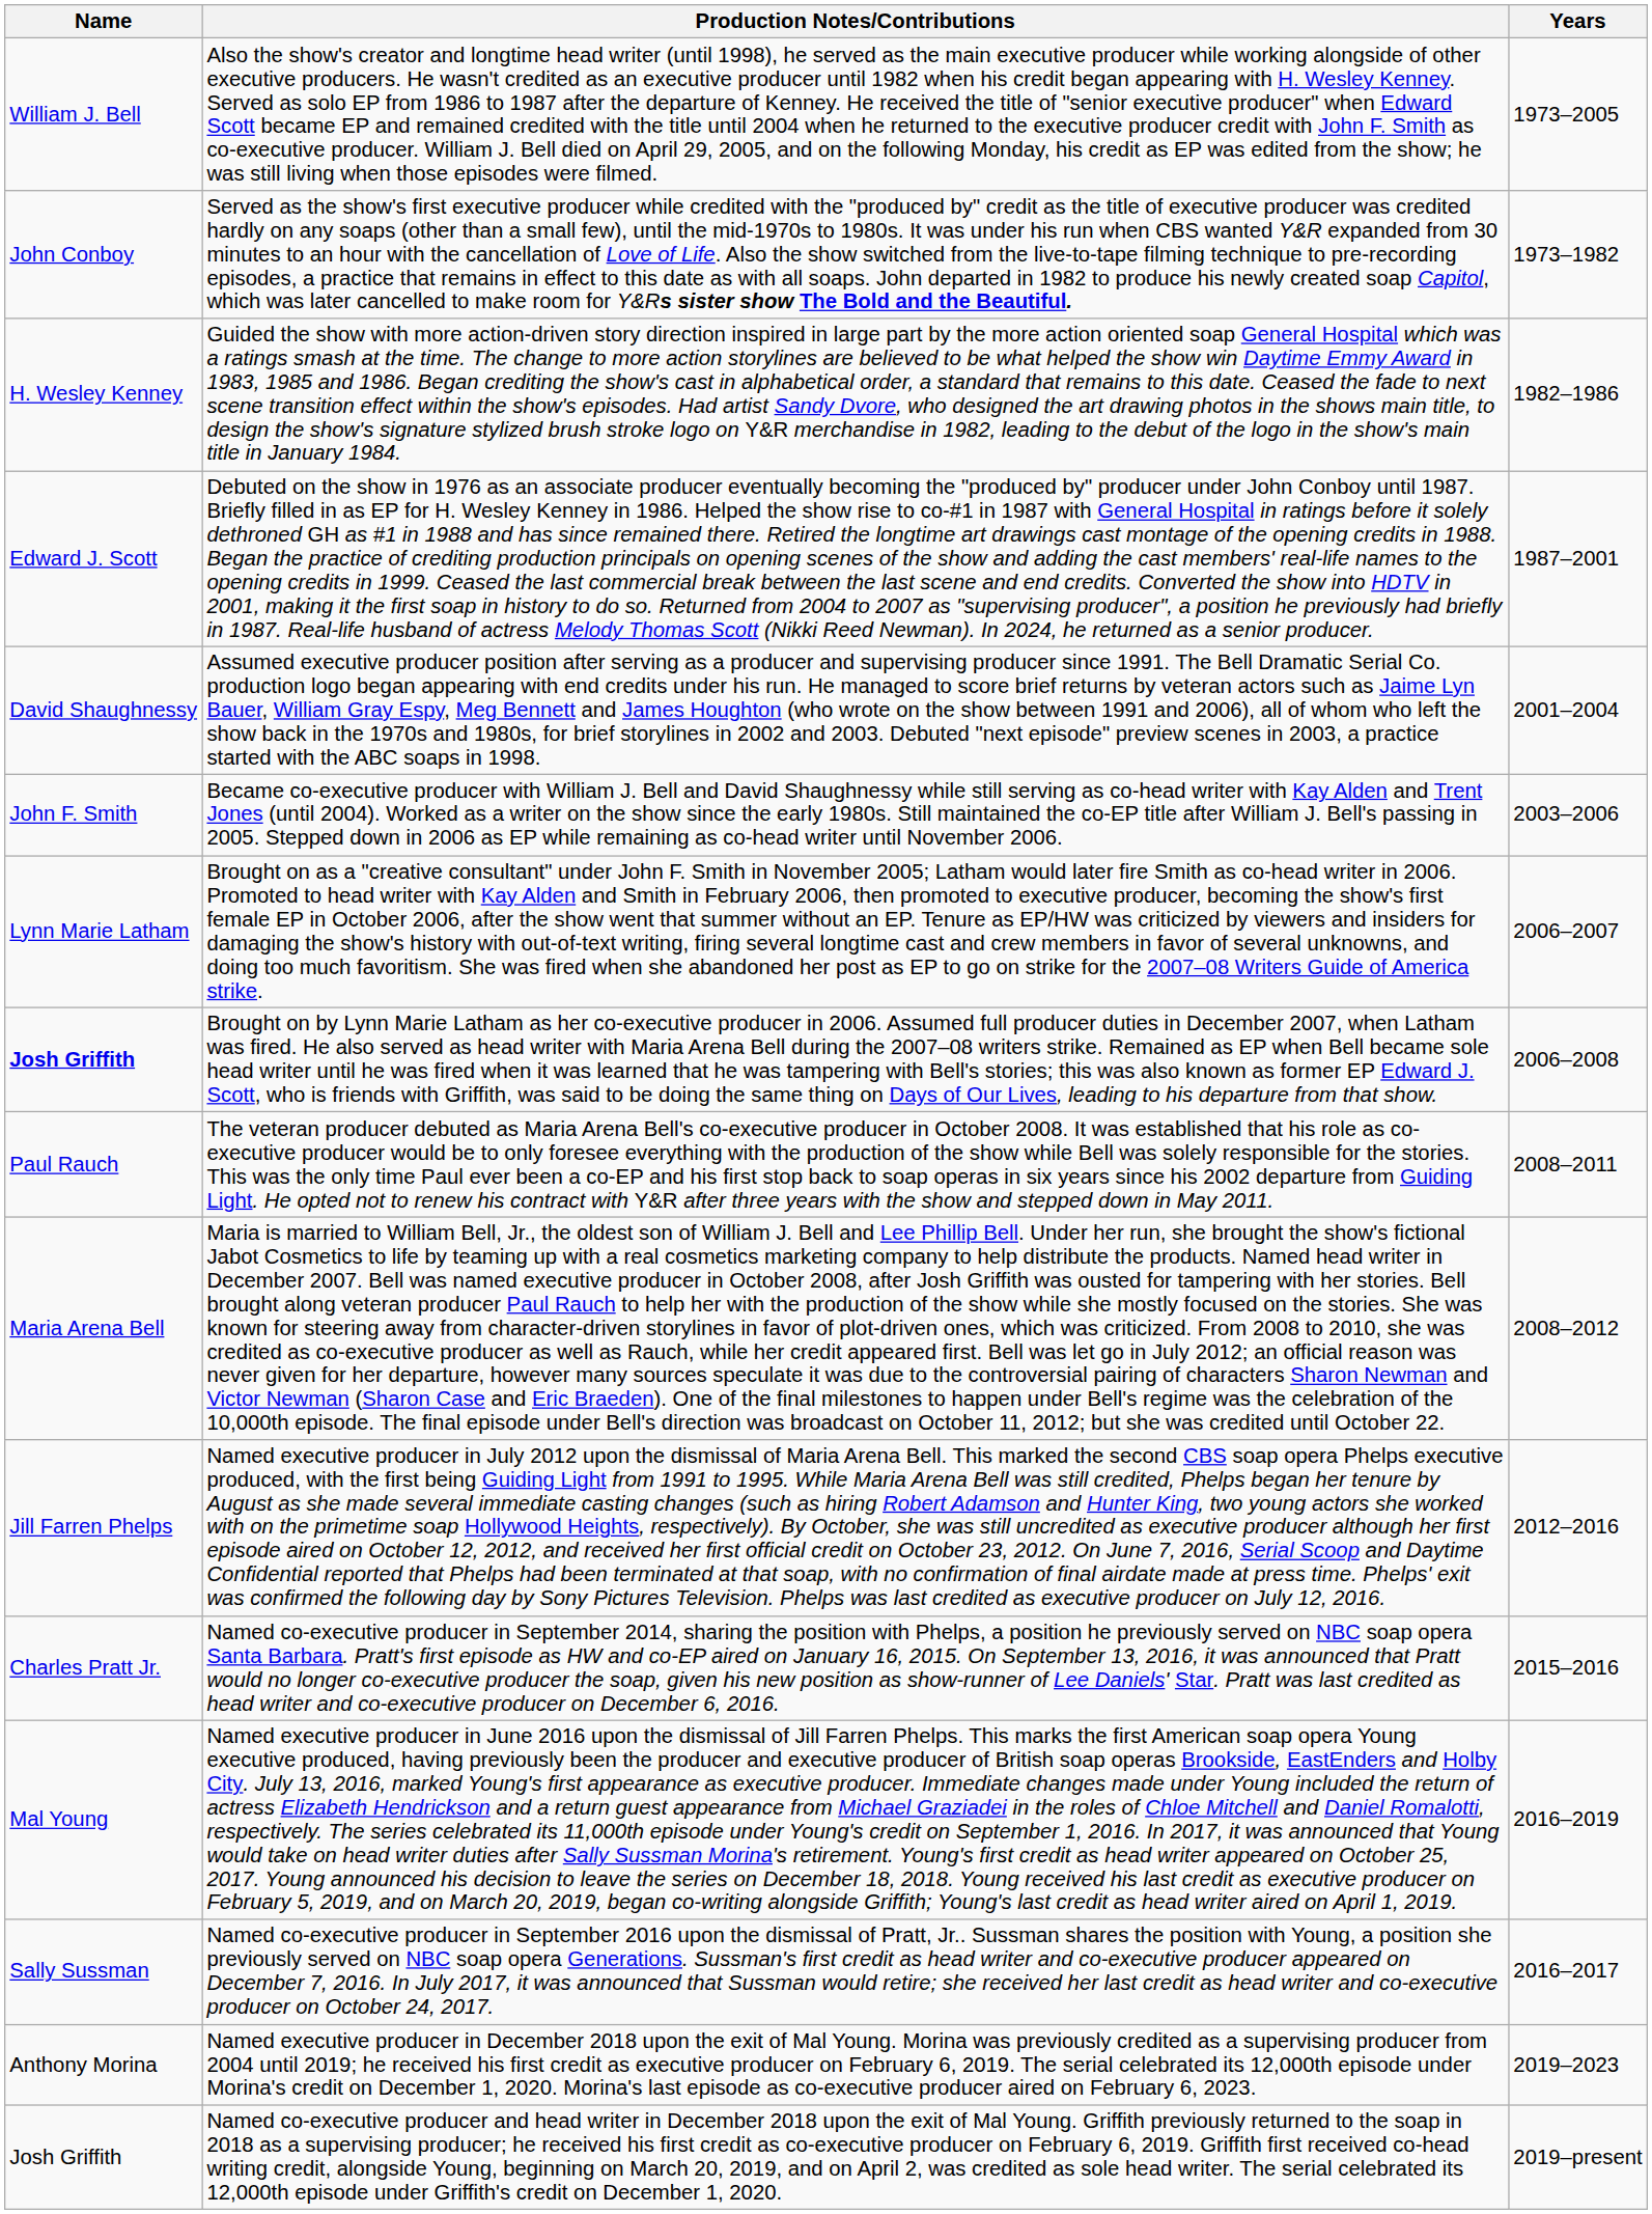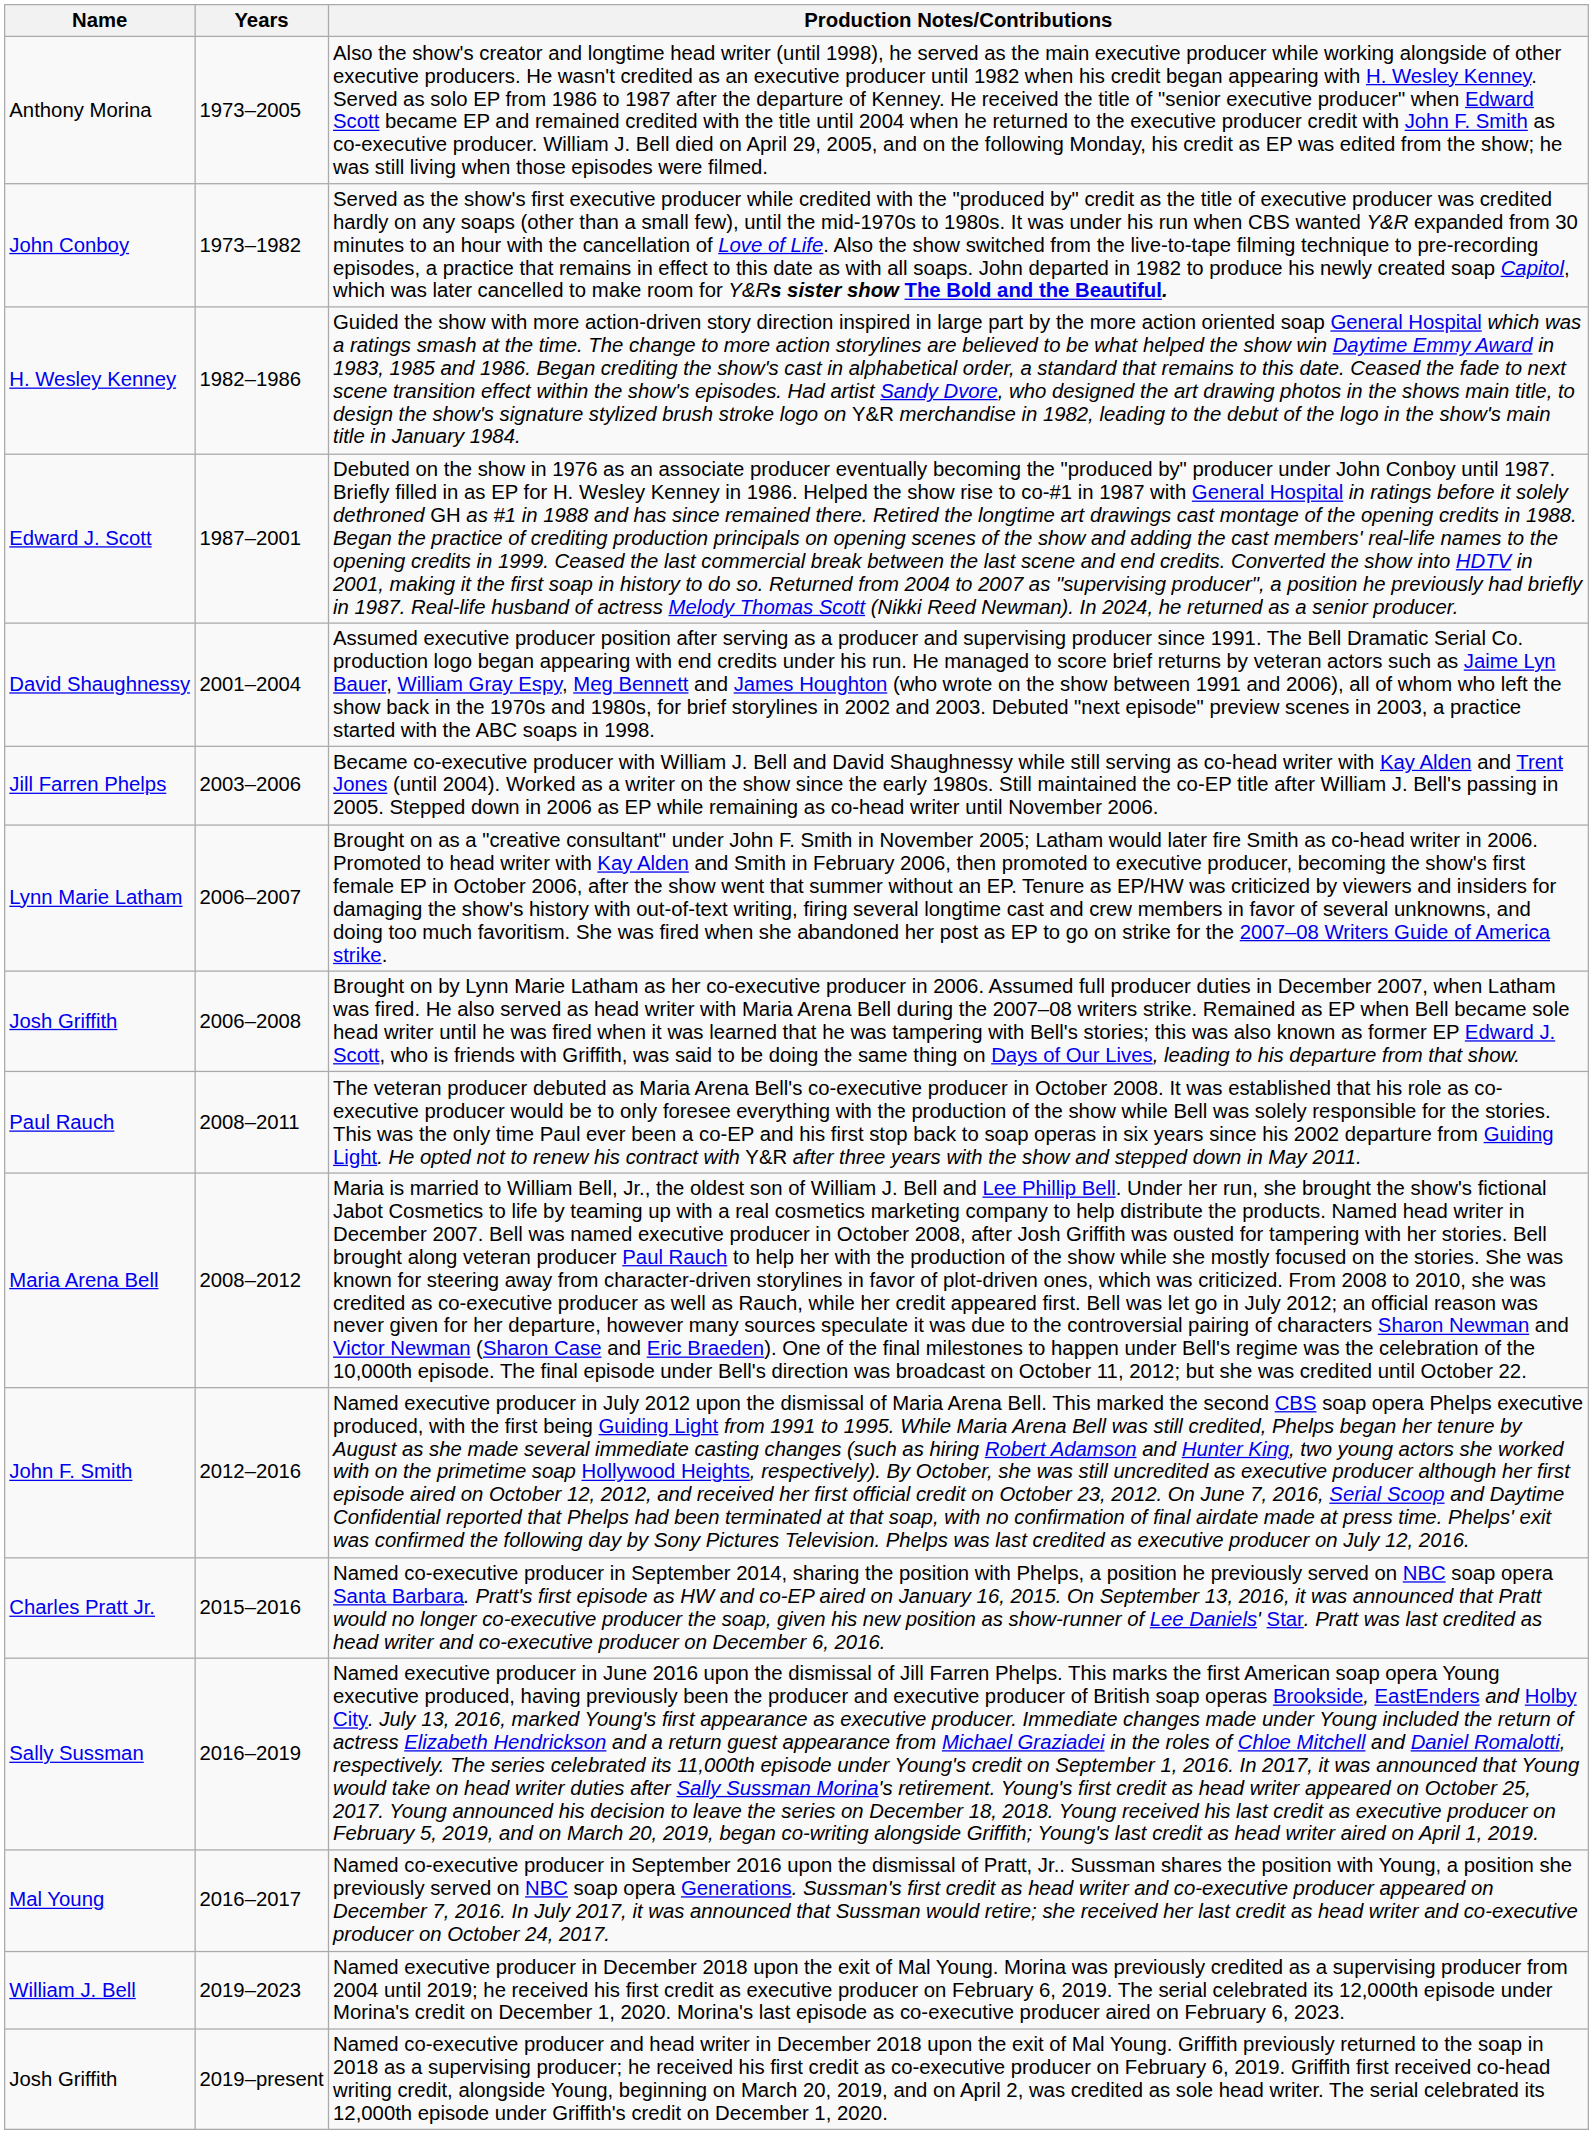columns swapped: Years <-> Production Notes/Contributions
row 2 | Name: William J. Bell -> Anthony Morina
row 7 | Name: John F. Smith -> Jill Farren Phelps
row 9 | Name: bold -> normal
row 12 | Name: Jill Farren Phelps -> John F. Smith
row 14 | Name: Mal Young -> Sally Sussman
row 15 | Name: Sally Sussman -> Mal Young
row 16 | Name: Anthony Morina -> William J. Bell
